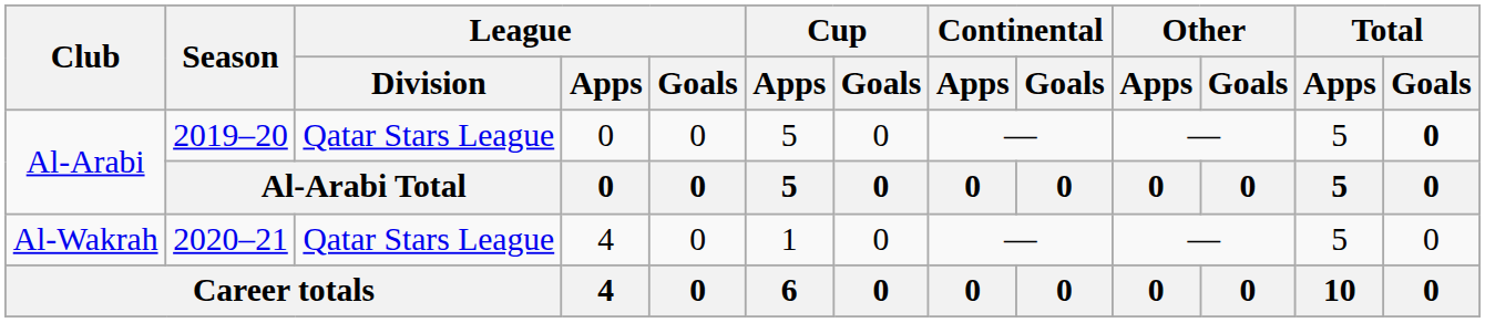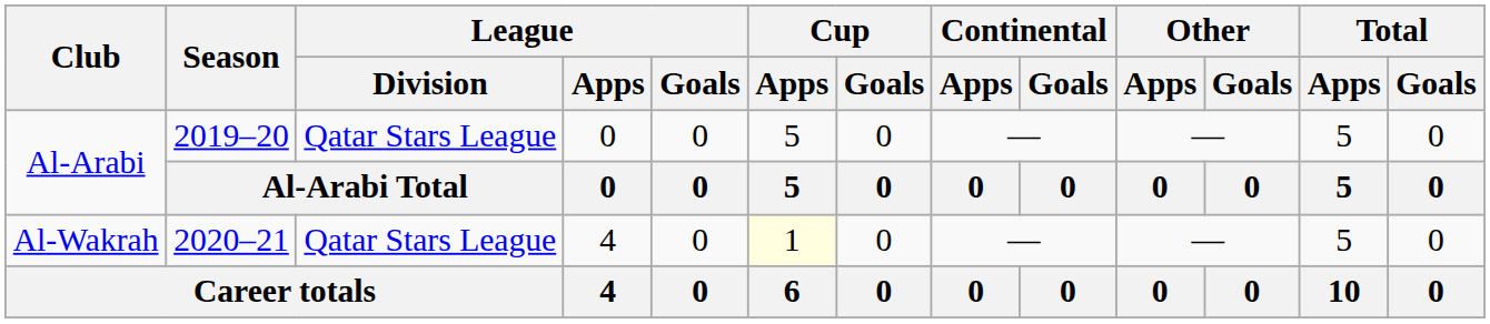Al-Arabi / 2019–20 | Total / Goals: bold -> normal
Al-Wakrah | Cup / Apps: no background -> lightyellow background
